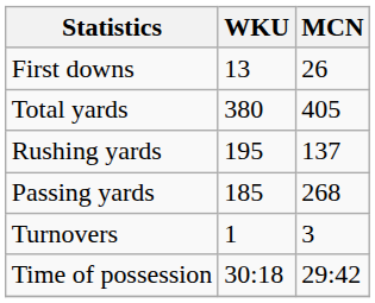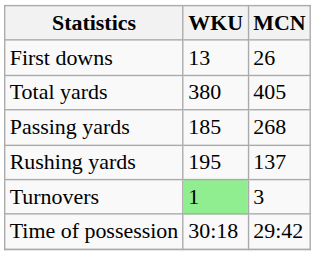rows swapped: Rushing yards <-> Passing yards
Turnovers | WKU: no background -> lightgreen background
